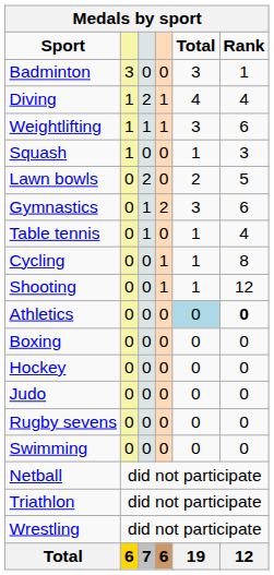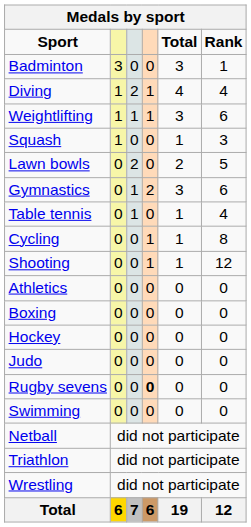Athletics | Total: lightblue background -> no background
Athletics | Rank: bold -> normal
Rugby sevens | column 4: normal -> bold
